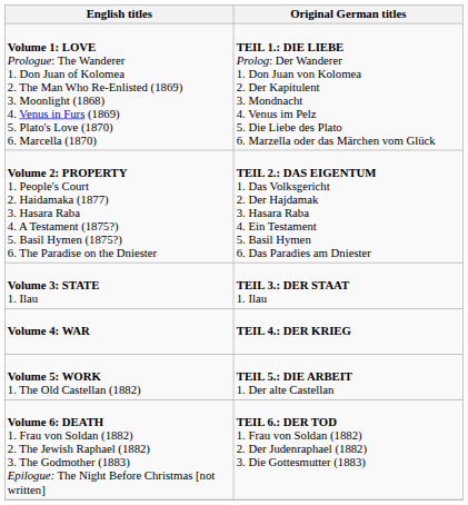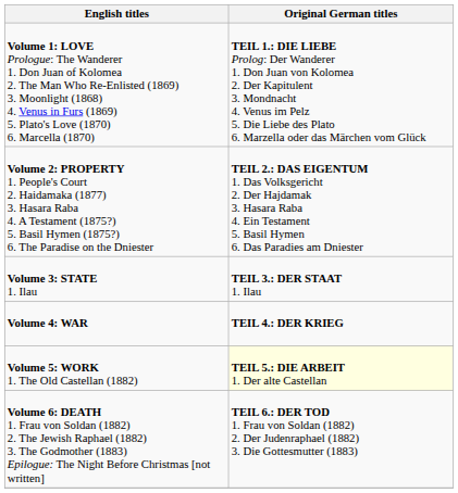Volume 5: WORK 1. The Old Castellan (1882) | Original German titles: no background -> lightyellow background
